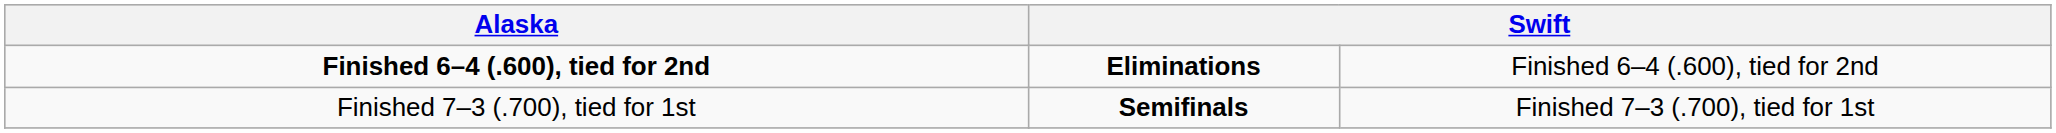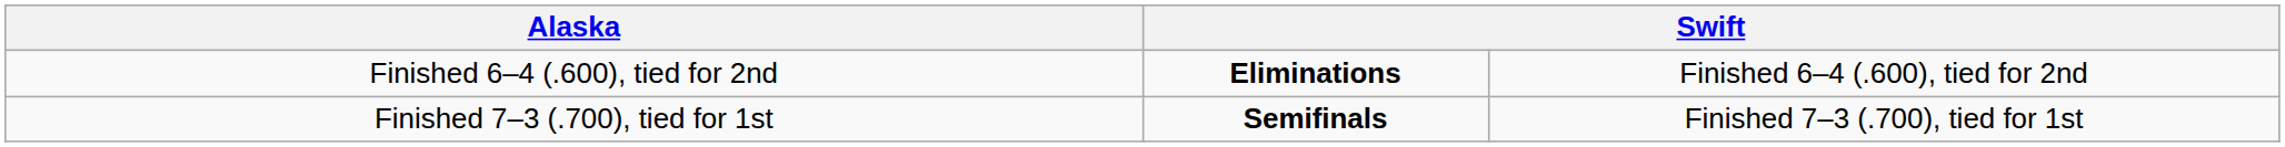row 2 | column 1: bold -> normal
